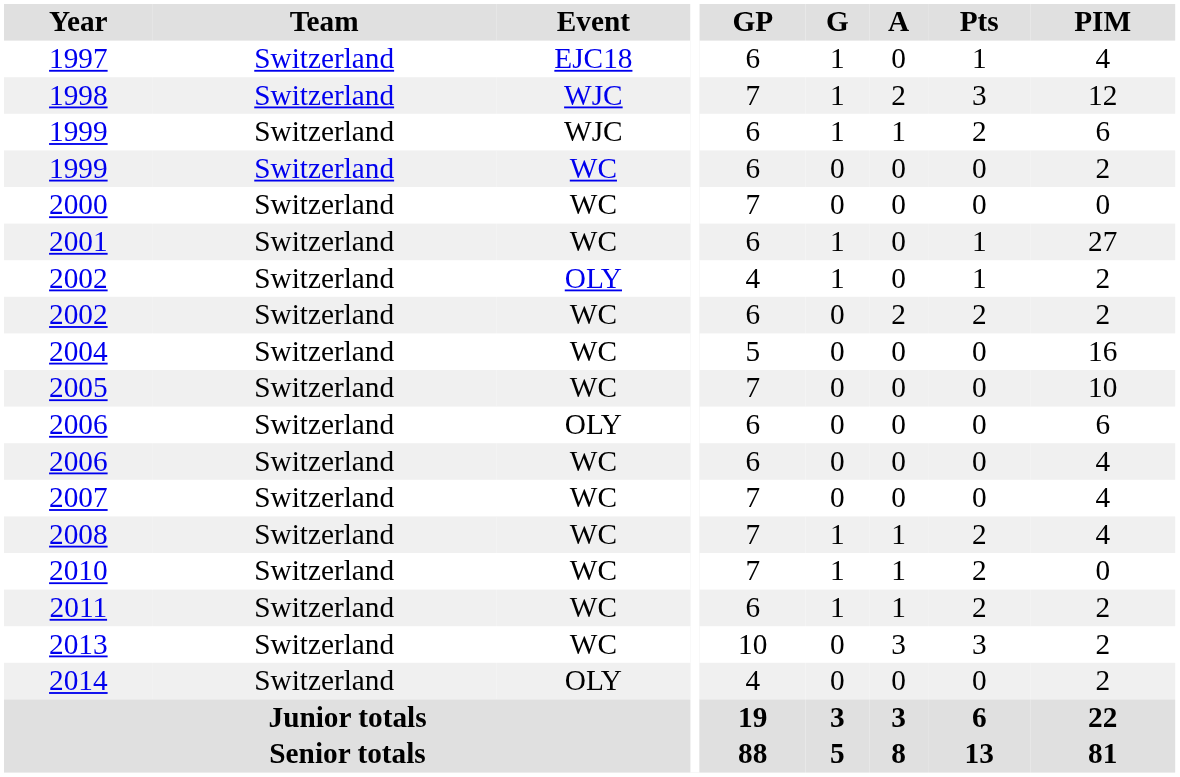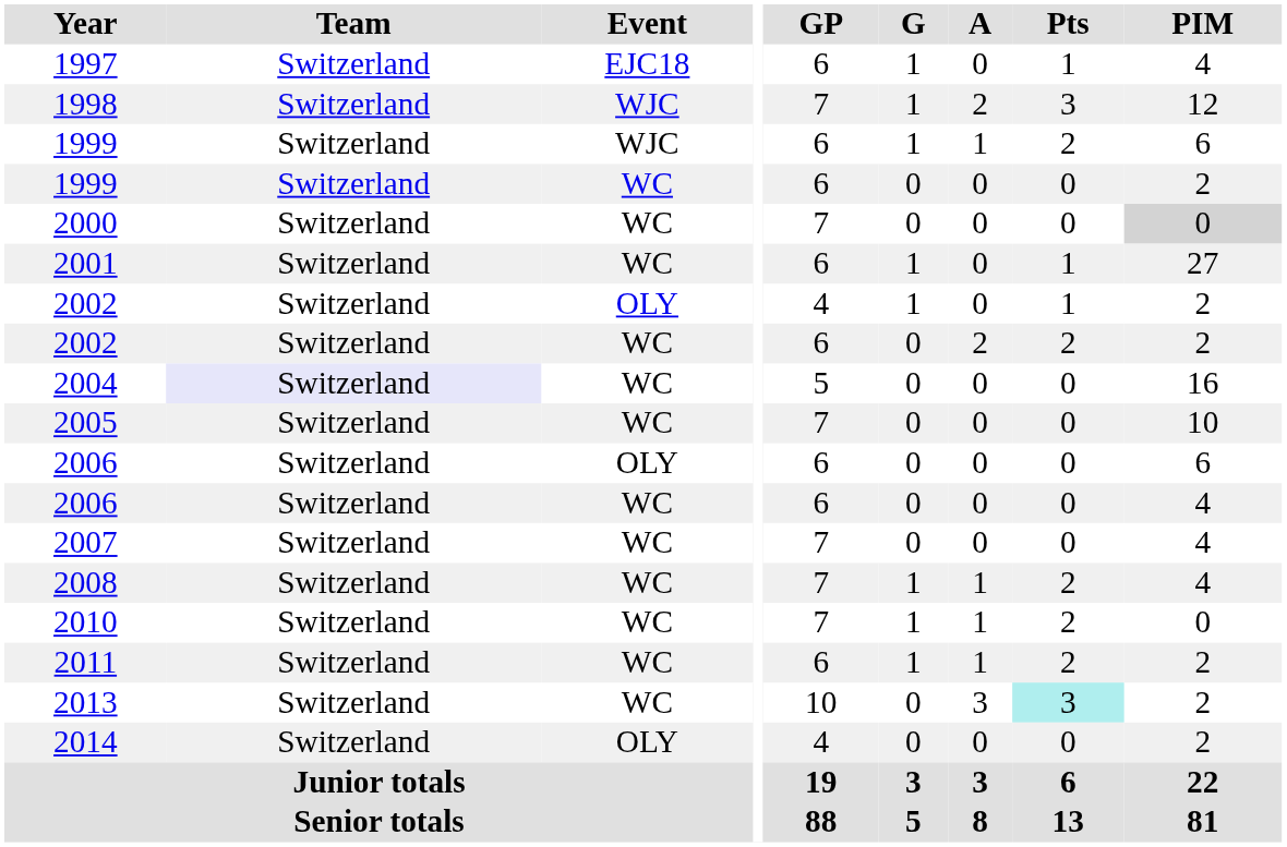2000 | PIM: no background -> lightgrey background
2004 | Team: no background -> lavender background
2013 | Pts: no background -> paleturquoise background
